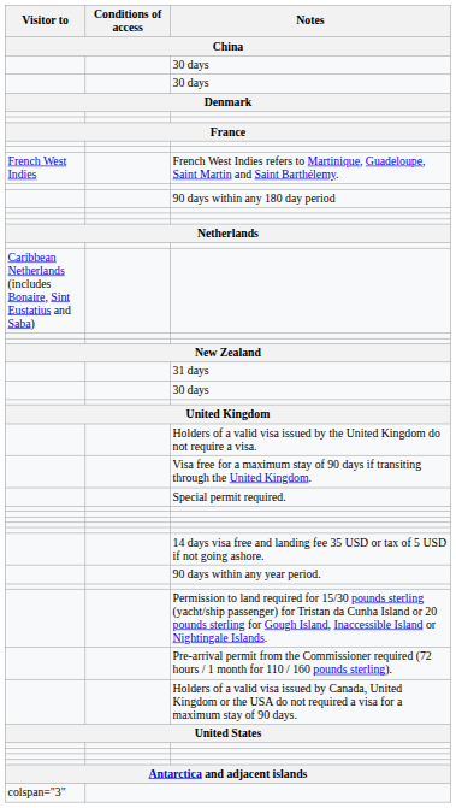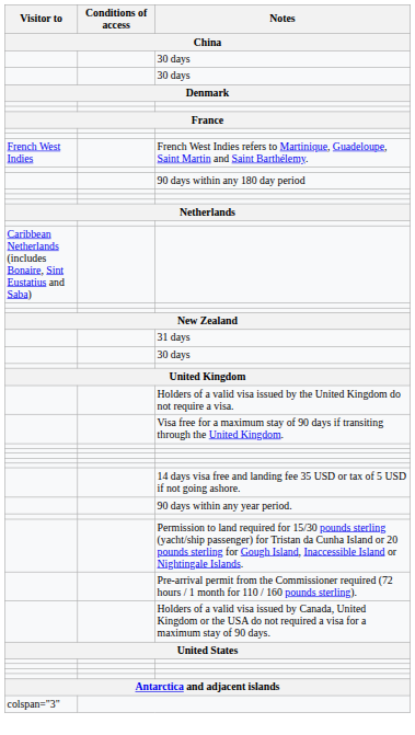- row: Special permit required.
